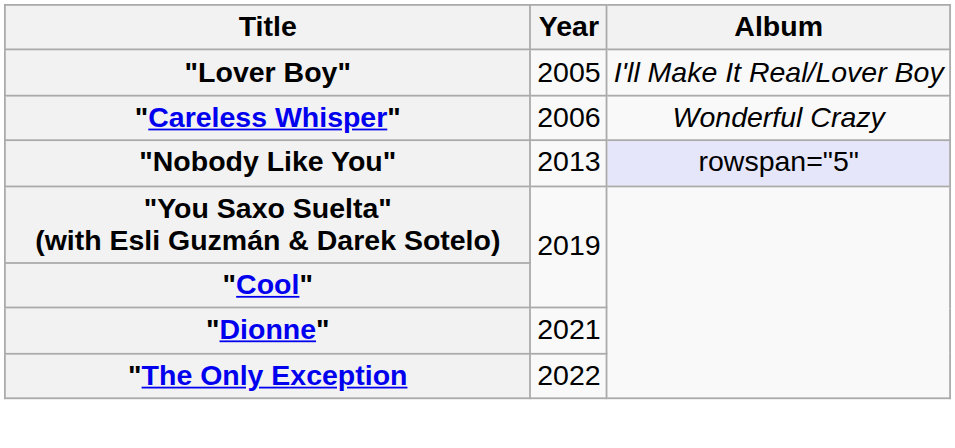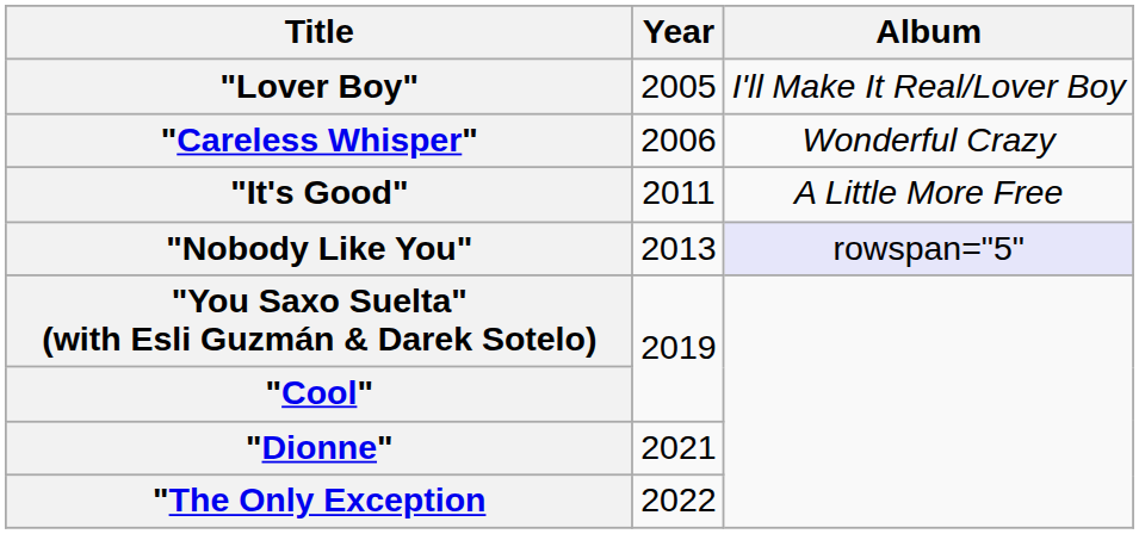+ row: "It's Good" | 2011 | A Little More Free
